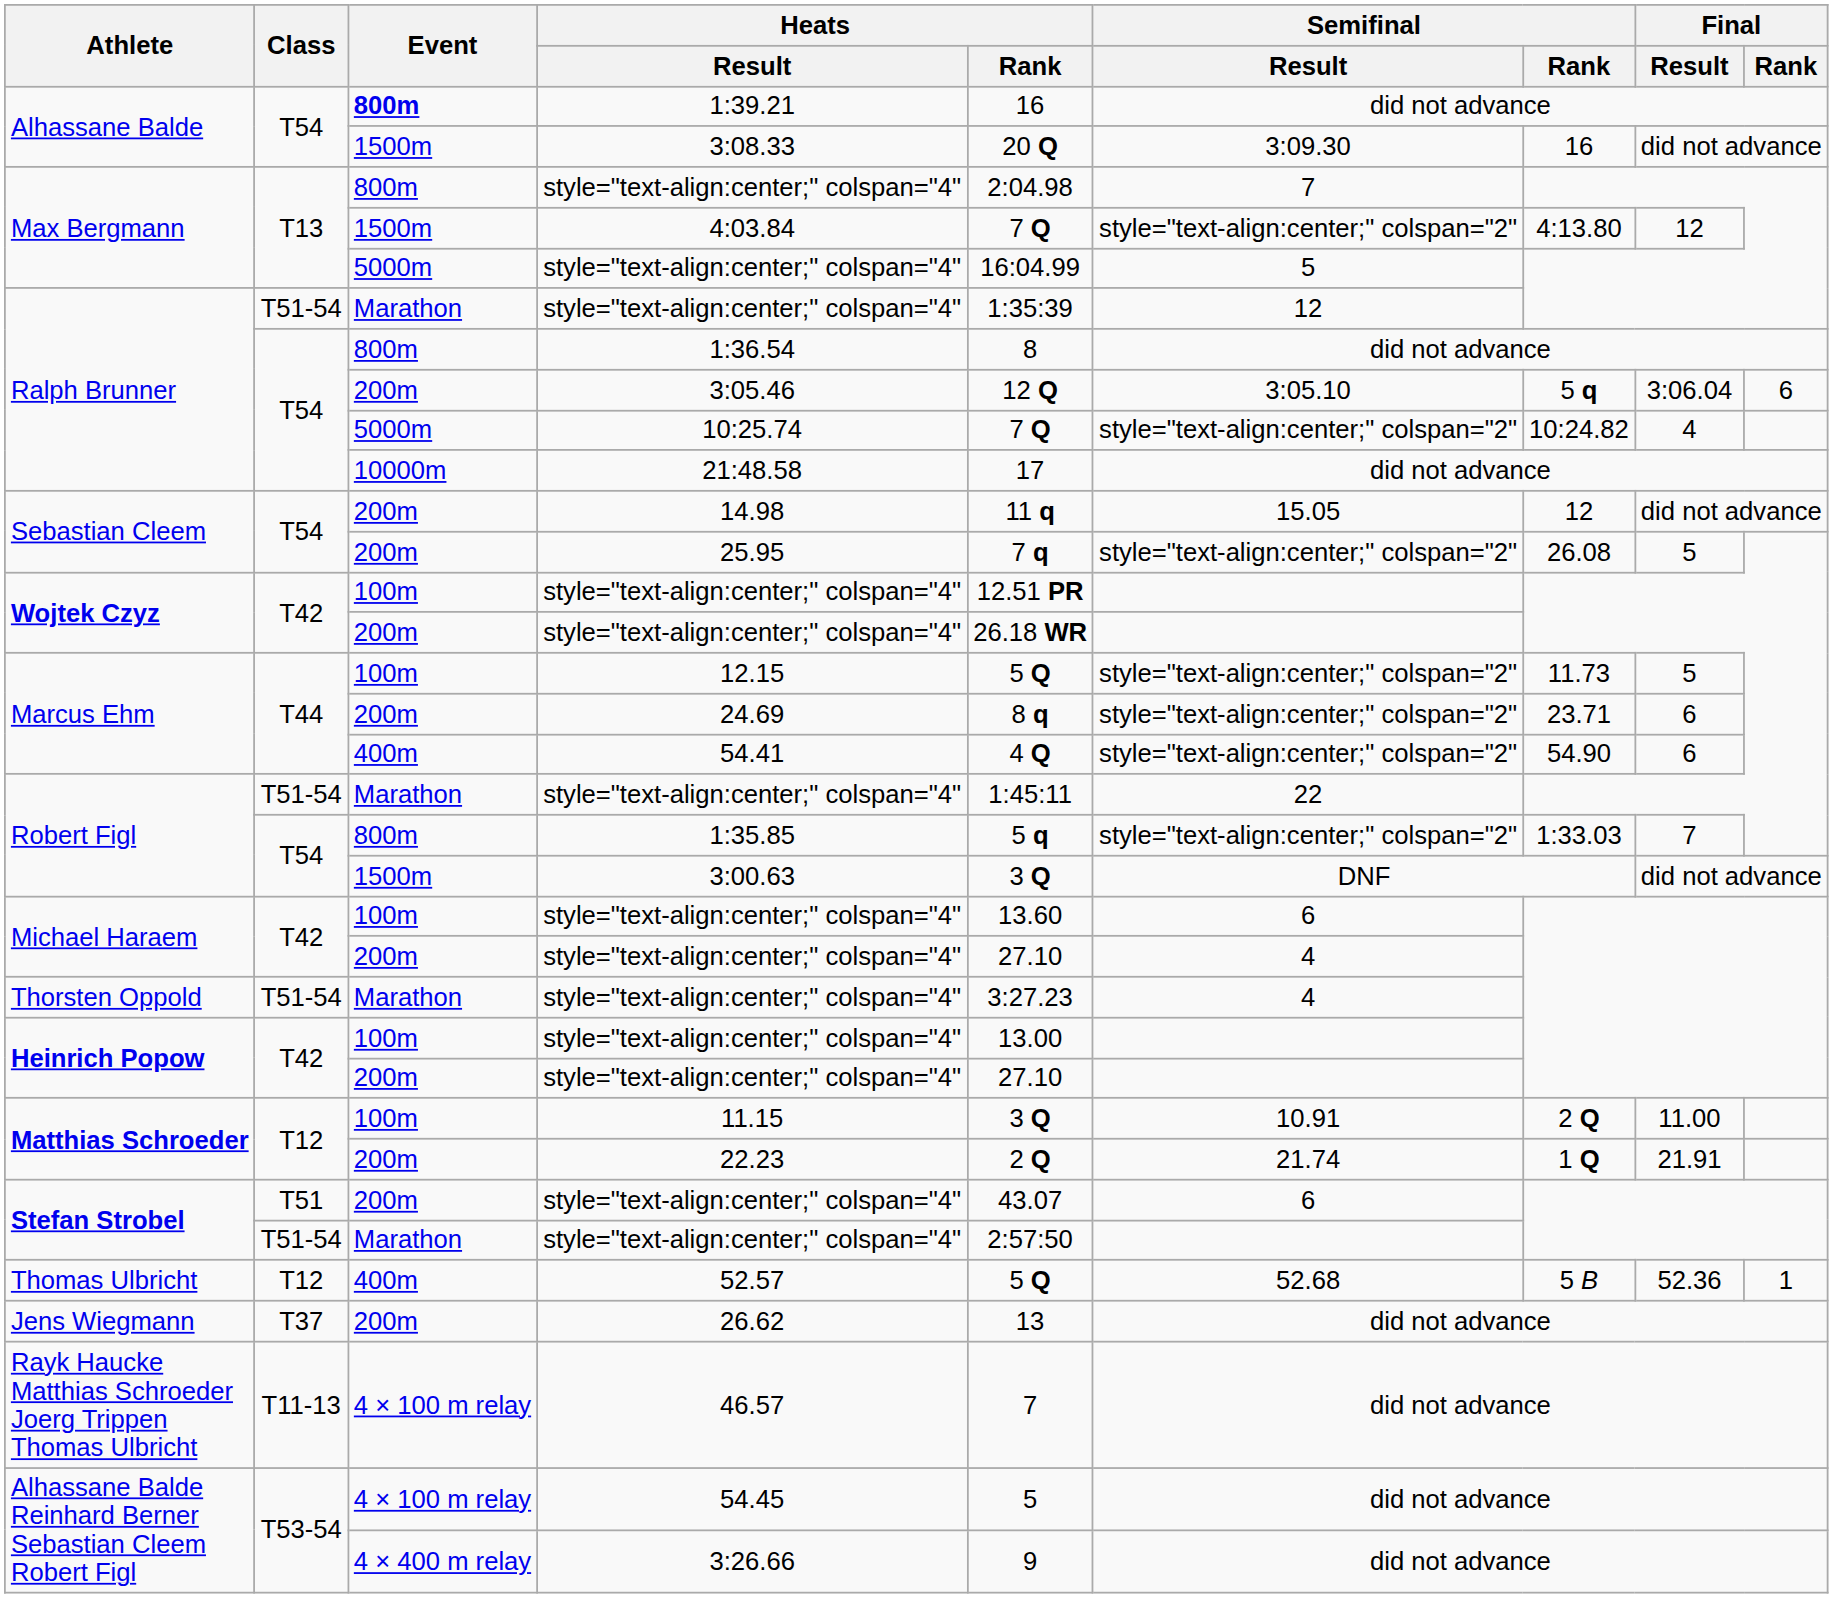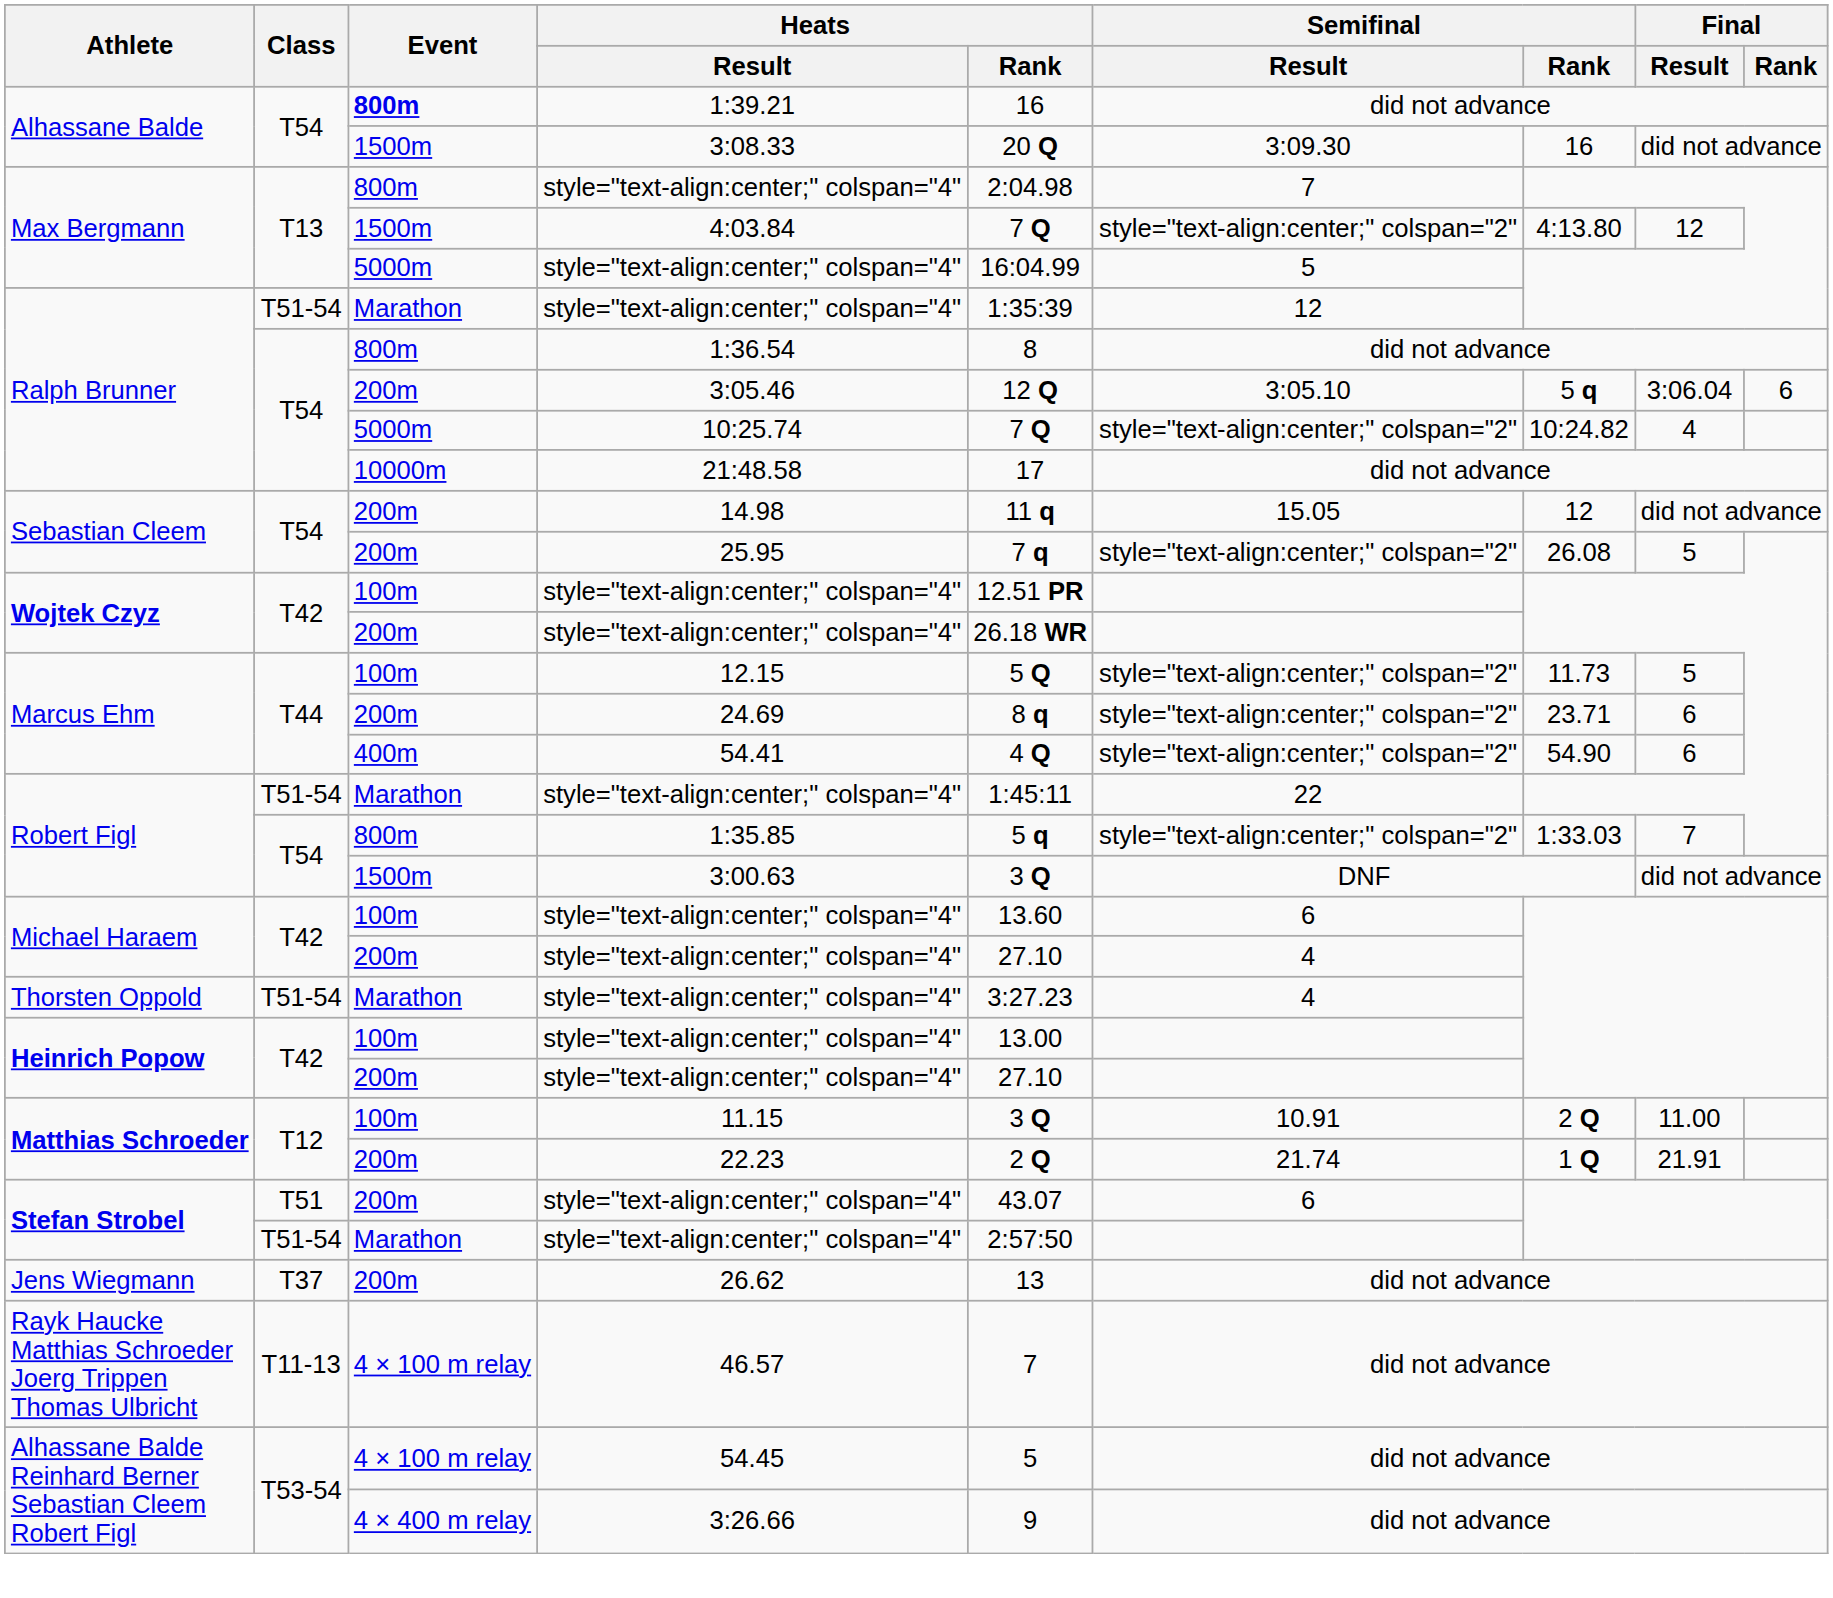- row: Thomas Ulbricht | T12 | 400m | 52.57 | 5 Q | 52.68 | 5 B | 52.36 | 1
